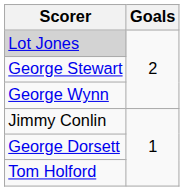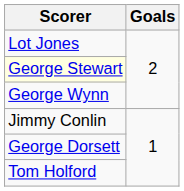Lot Jones | Scorer: lightgrey background -> no background
George Stewart | Scorer: no background -> lightyellow background
